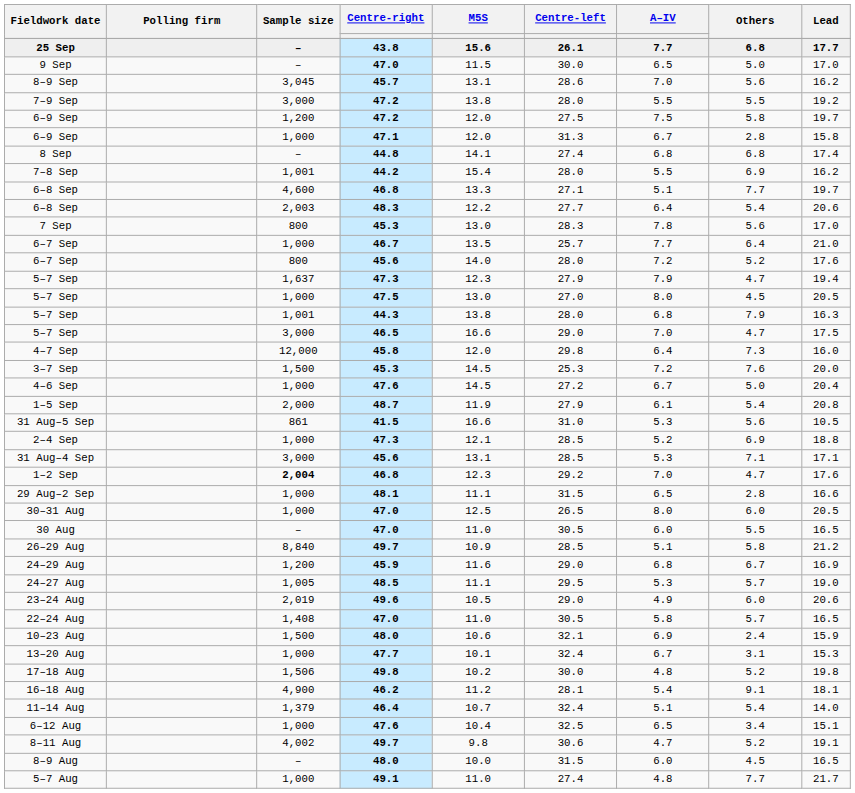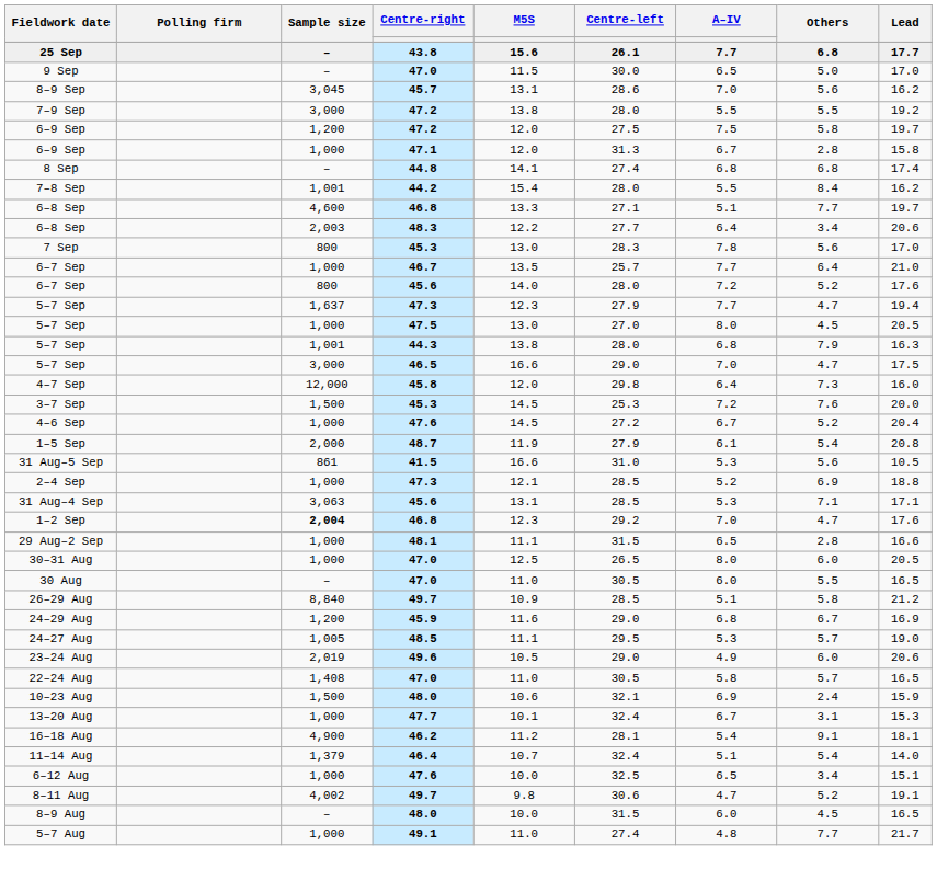7–8 Sep | Others: 6.9 -> 8.4
6–8 Sep / 48.3 | Others: 5.4 -> 3.4
5–7 Sep / 47.3 | A–IV: 7.9 -> 7.7
4–6 Sep | Others: 5.0 -> 5.2
31 Aug–4 Sep | Sample size: 3,000 -> 3,063
- row: 17–18 Aug | 1,506 | 49.8 | 10.2 | 30.0 | 4.8 | 5.2 | 19.8
6–12 Aug | M5S: 10.4 -> 10.0
